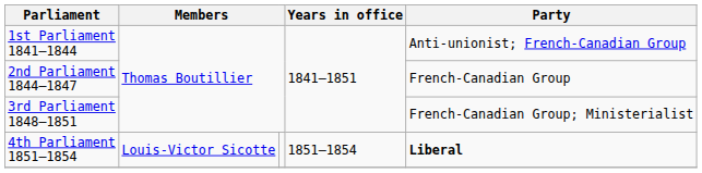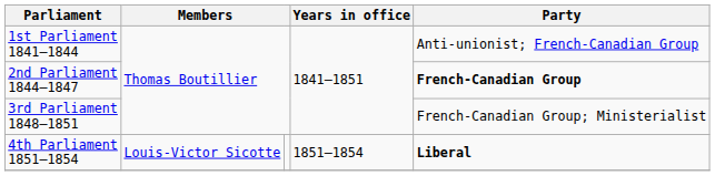2nd Parliament 1844–1847 | Party: normal -> bold
